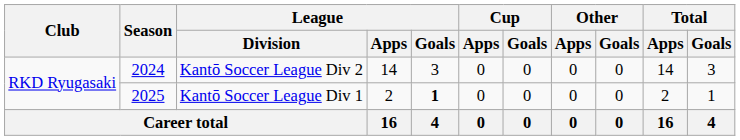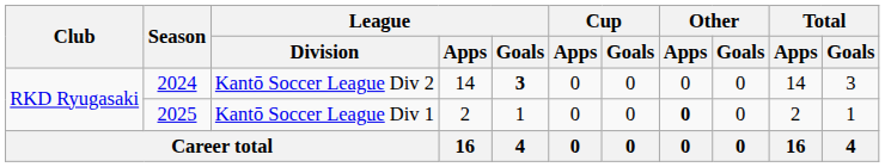Kantō Soccer League Div 2 | League / Goals: normal -> bold
Kantō Soccer League Div 1 | League / Goals: bold -> normal
Kantō Soccer League Div 1 | Other / Apps: normal -> bold
